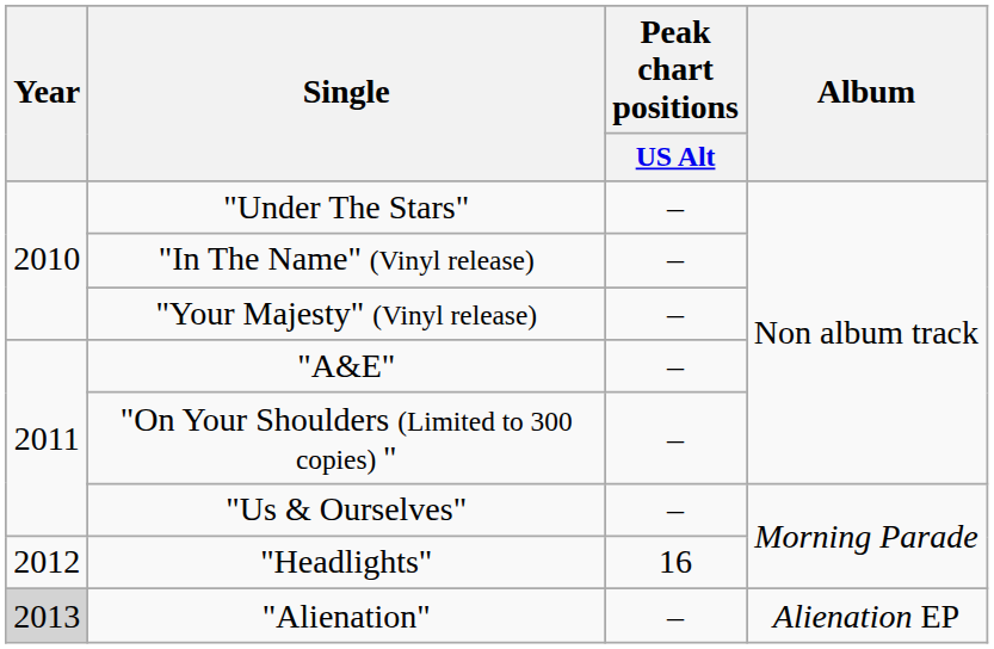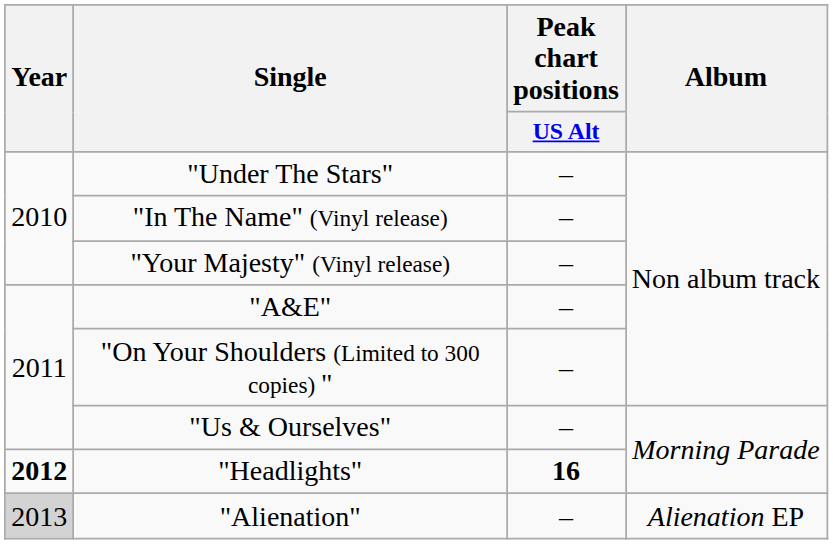"Headlights" | Year: normal -> bold
"Headlights" | Peak chart positions / US Alt: normal -> bold
